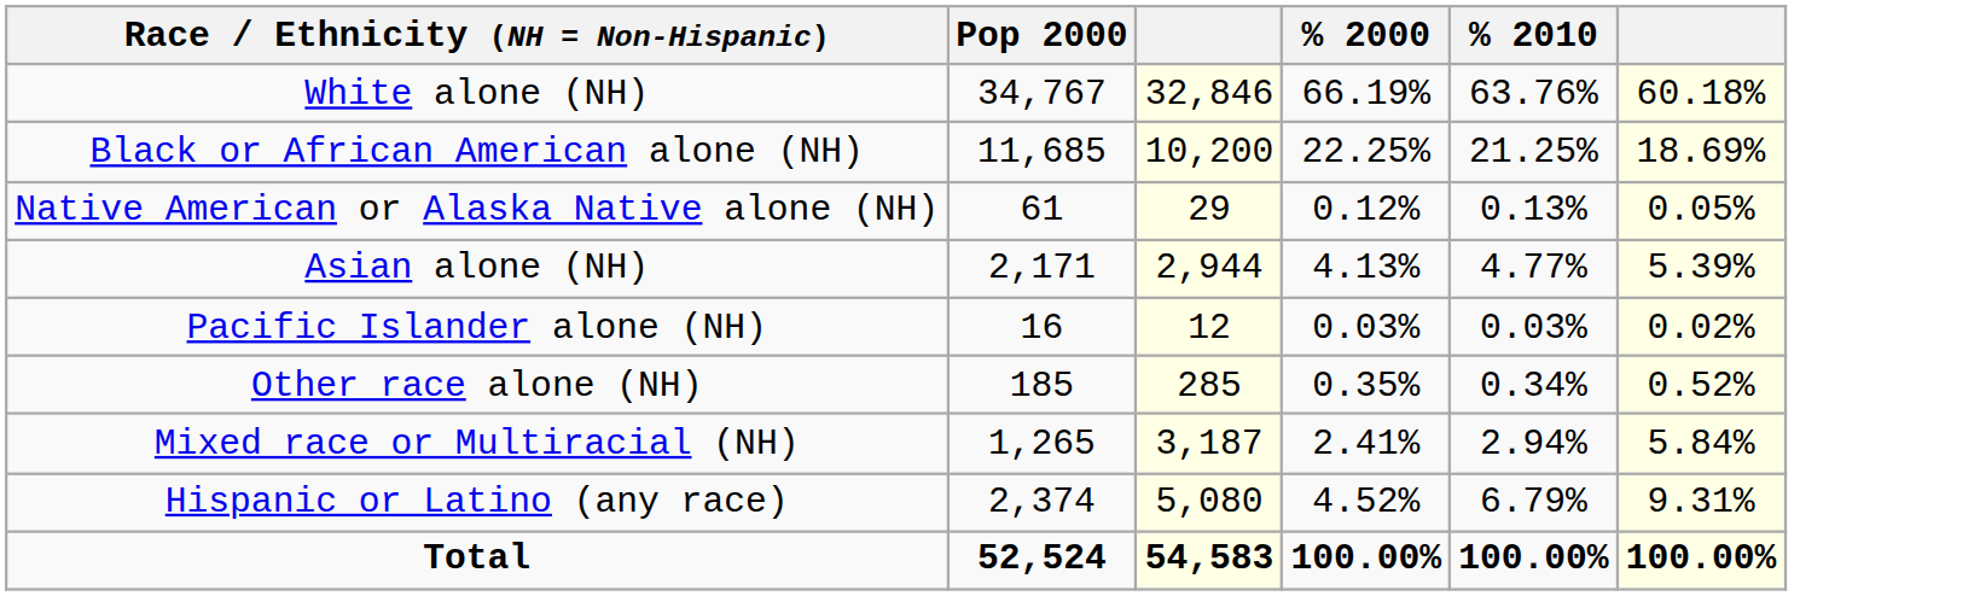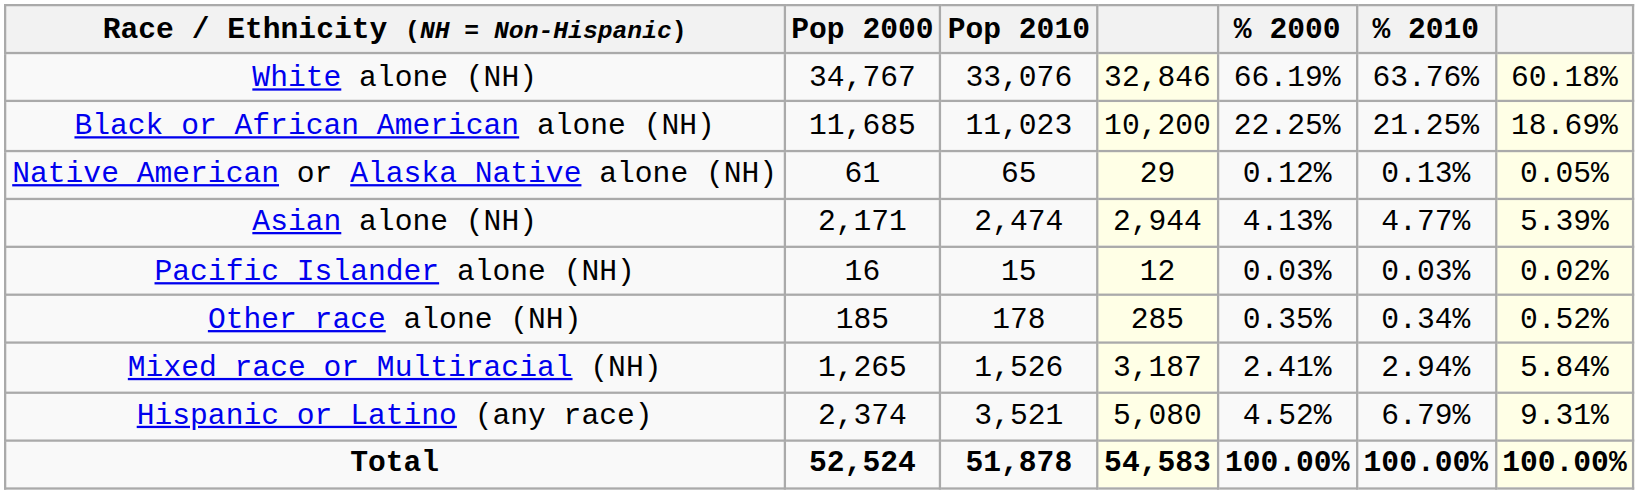+ column: Pop 2010 | 33,076 | 11,023 | 65 | 2,474 | 15 | 178 | 1,526 | 3,521 | 51,878
